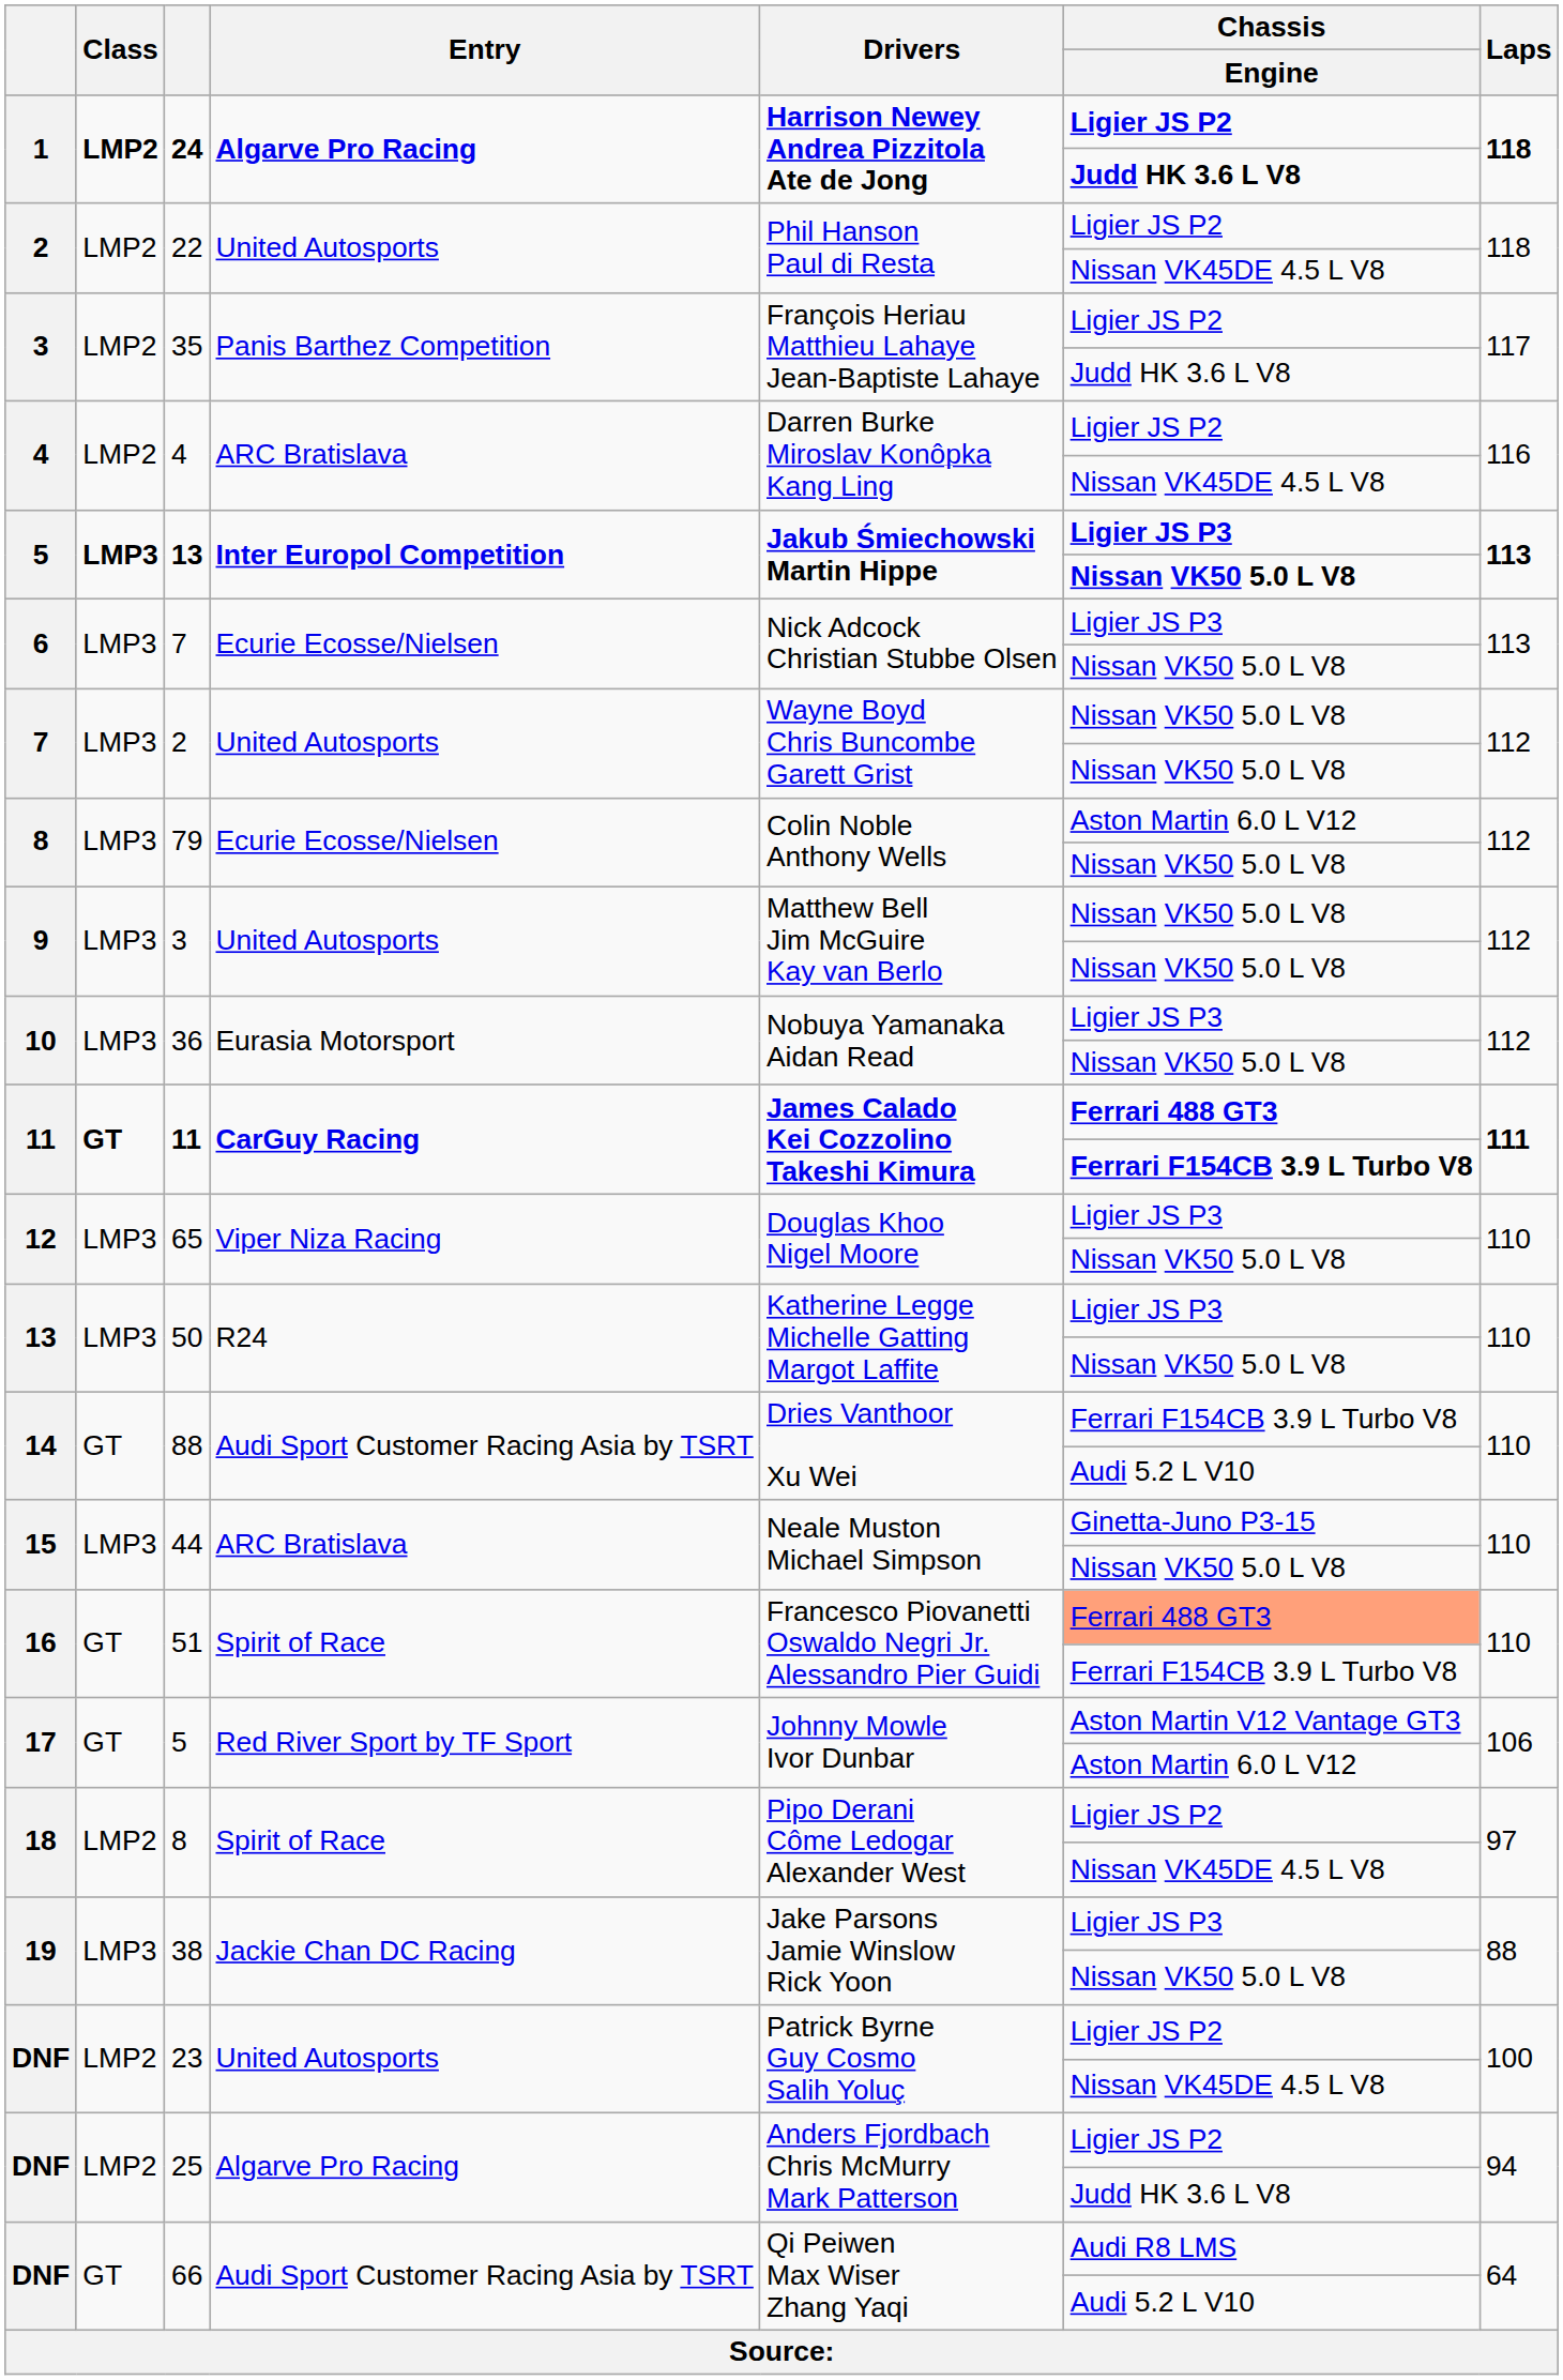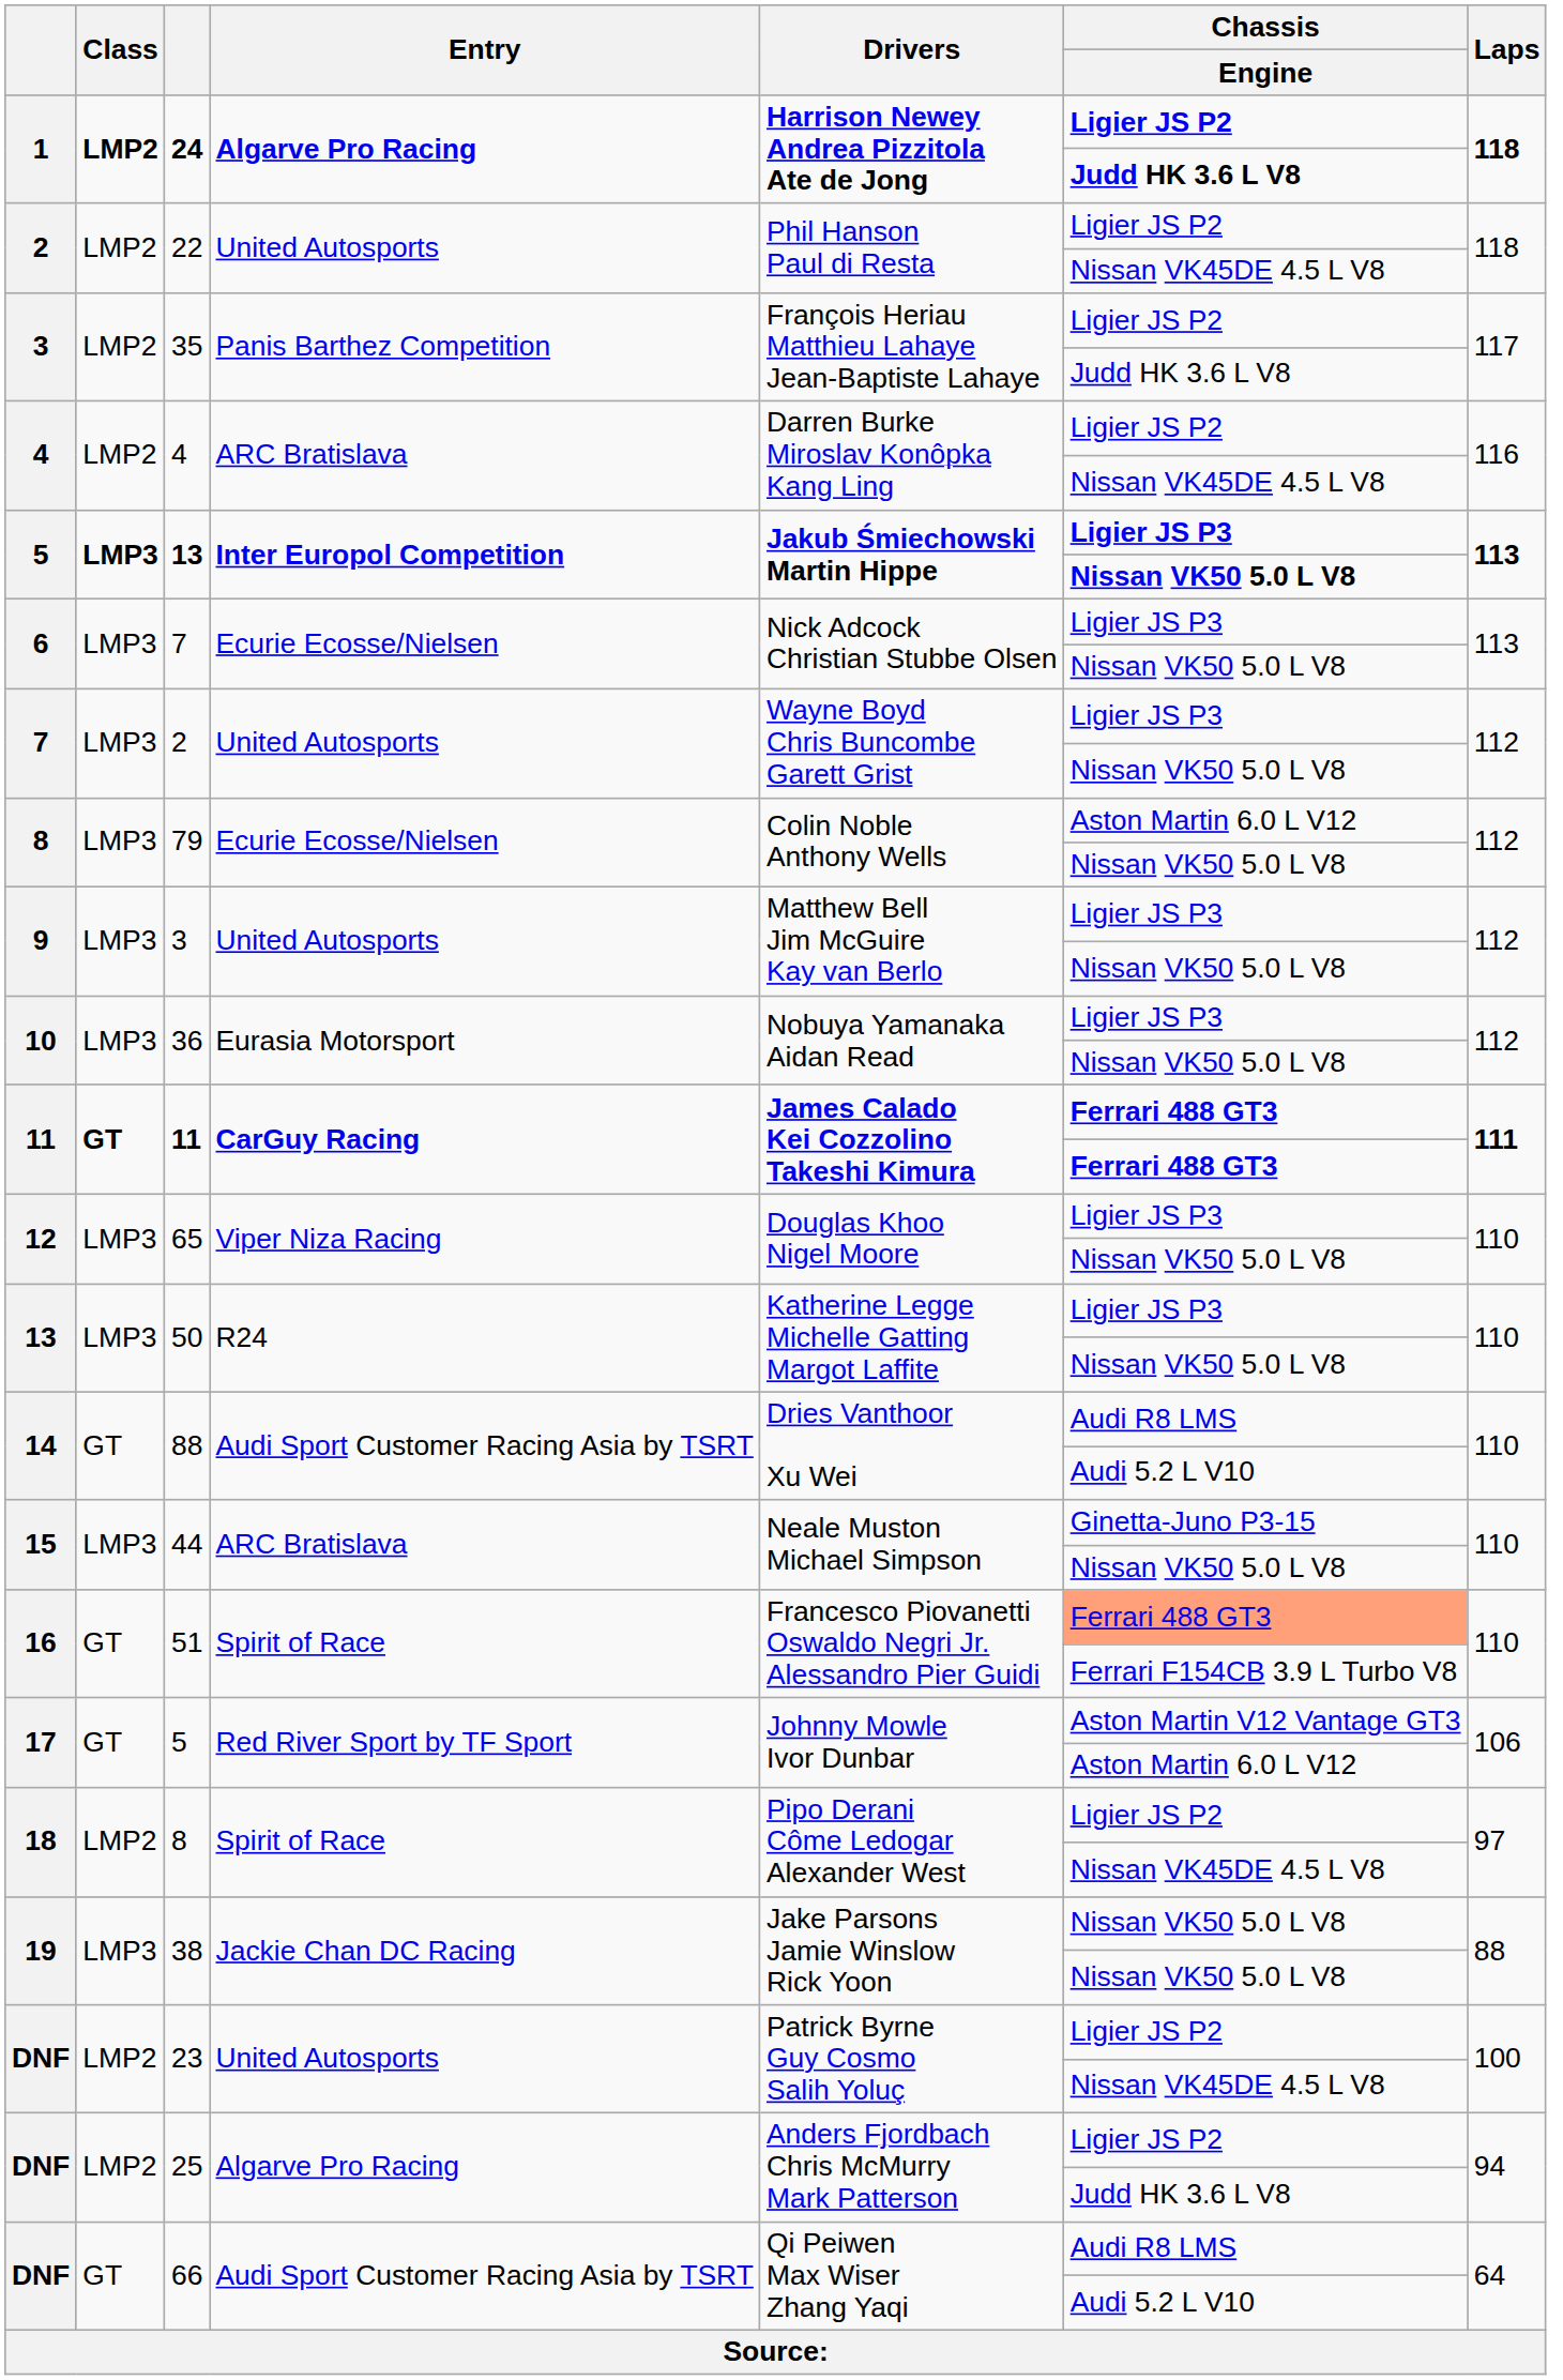row 15 | Chassis / Engine: Nissan VK50 5.0 L V8 -> Ligier JS P3
row 19 | Chassis / Engine: Nissan VK50 5.0 L V8 -> Ligier JS P3
row 24 | Chassis / Engine: Ferrari F154CB 3.9 L Turbo V8 -> Ferrari 488 GT3
row 29 | Chassis / Engine: Ferrari F154CB 3.9 L Turbo V8 -> Audi R8 LMS
row 39 | Chassis / Engine: Ligier JS P3 -> Nissan VK50 5.0 L V8
